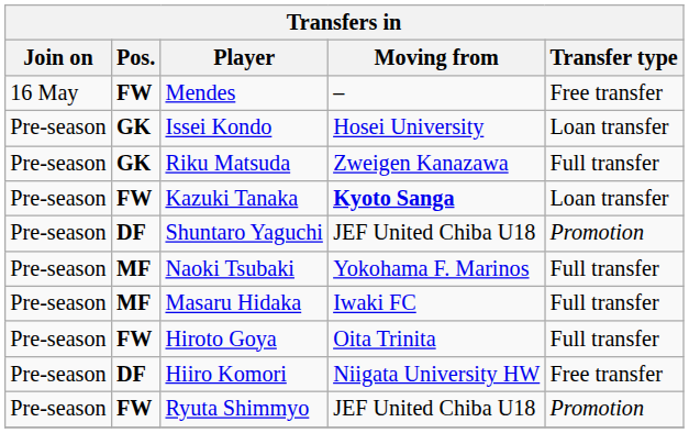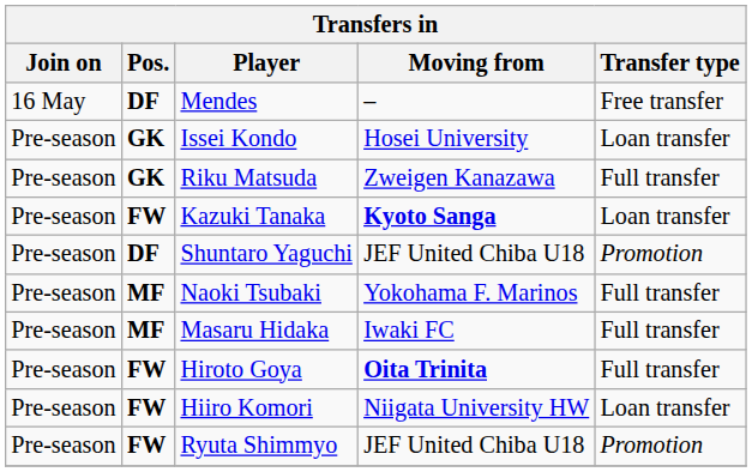Mendes | Pos.: FW -> DF
Hiroto Goya | Moving from: normal -> bold
Hiiro Komori | Pos.: DF -> FW
Hiiro Komori | Transfer type: Free transfer -> Loan transfer
